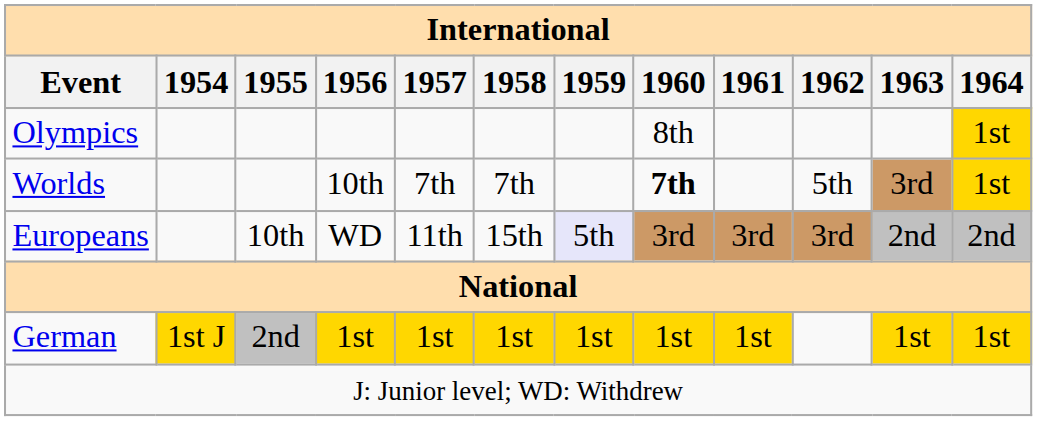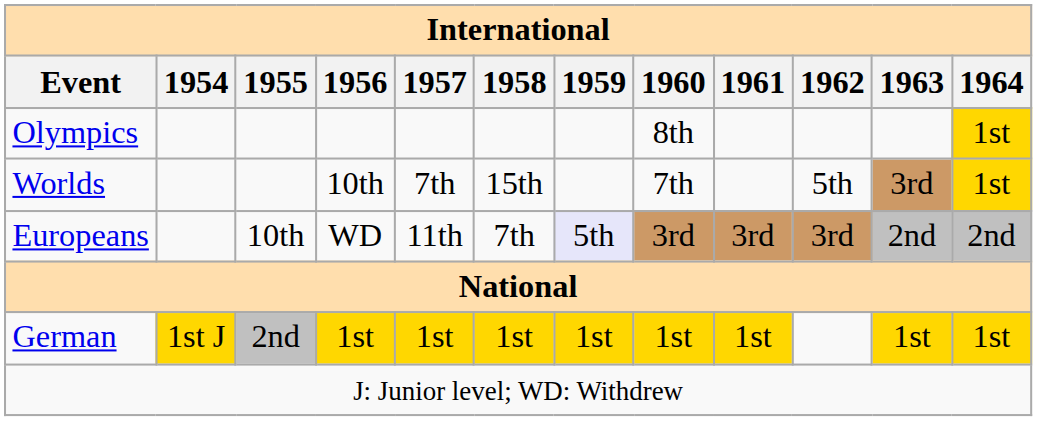Worlds | 1958: 7th -> 15th
Worlds | 1960: bold -> normal
Europeans | 1958: 15th -> 7th
